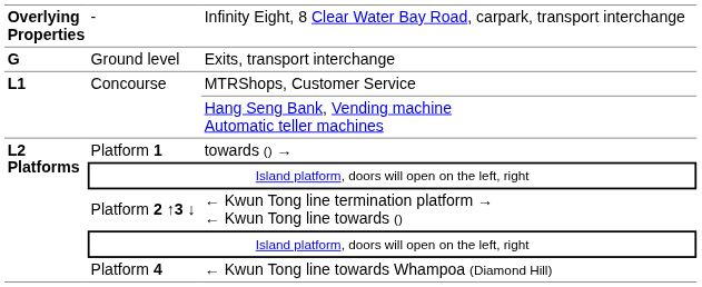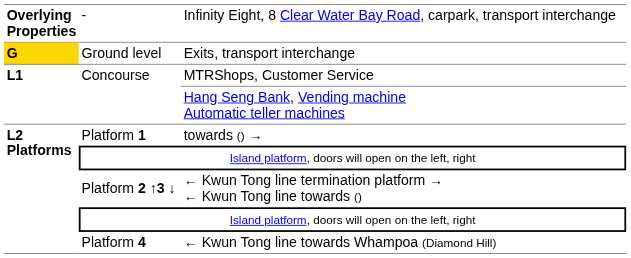Exits, transport interchange | column 1: no background -> gold background
